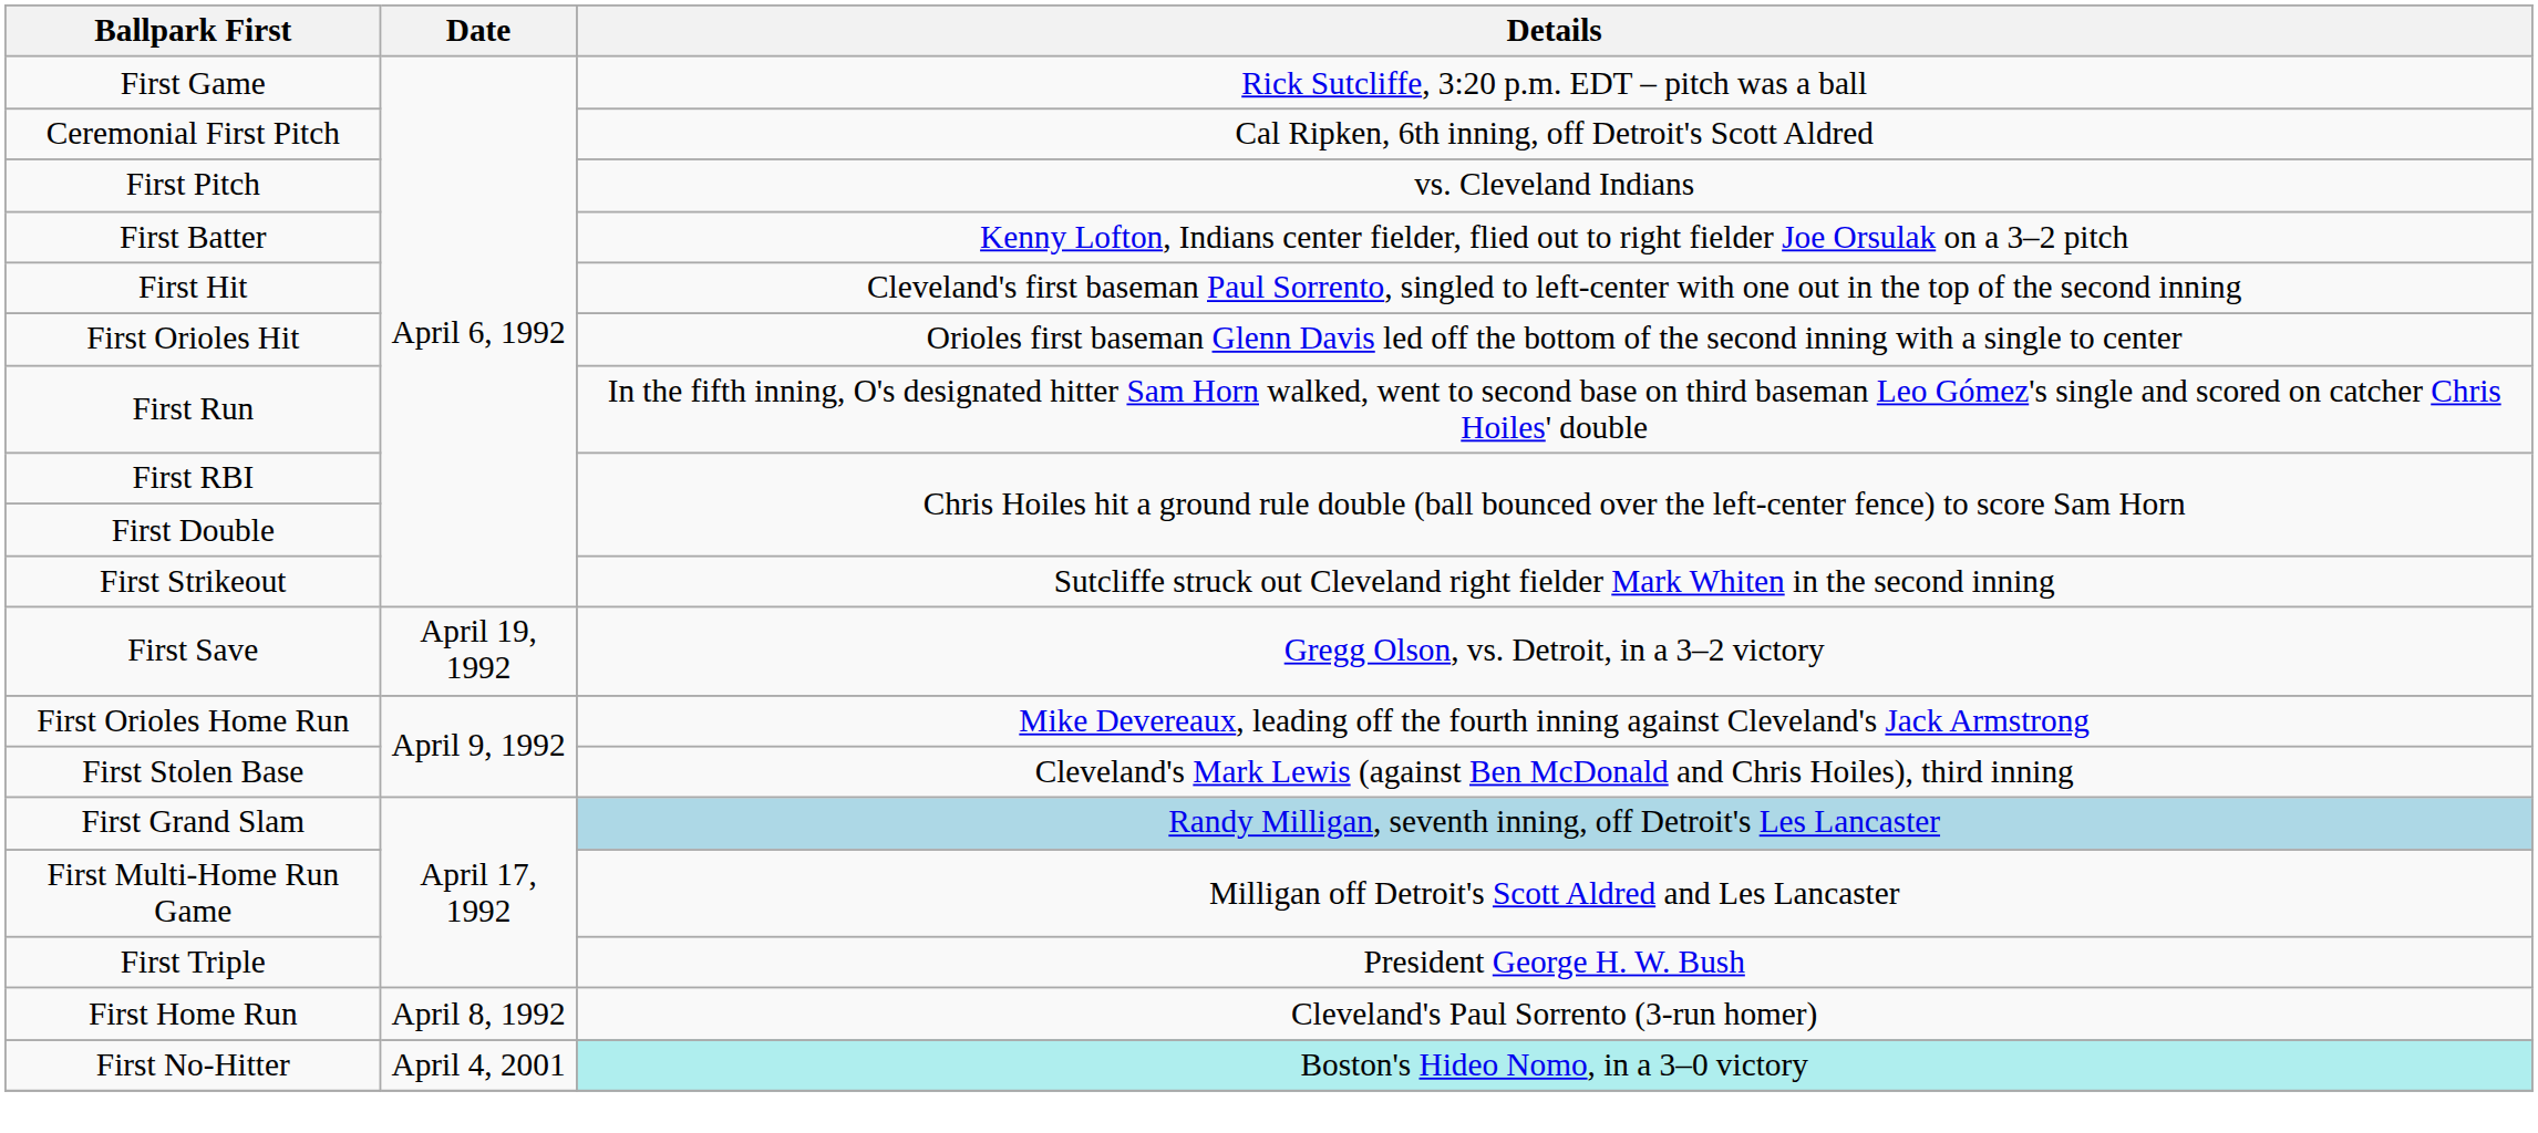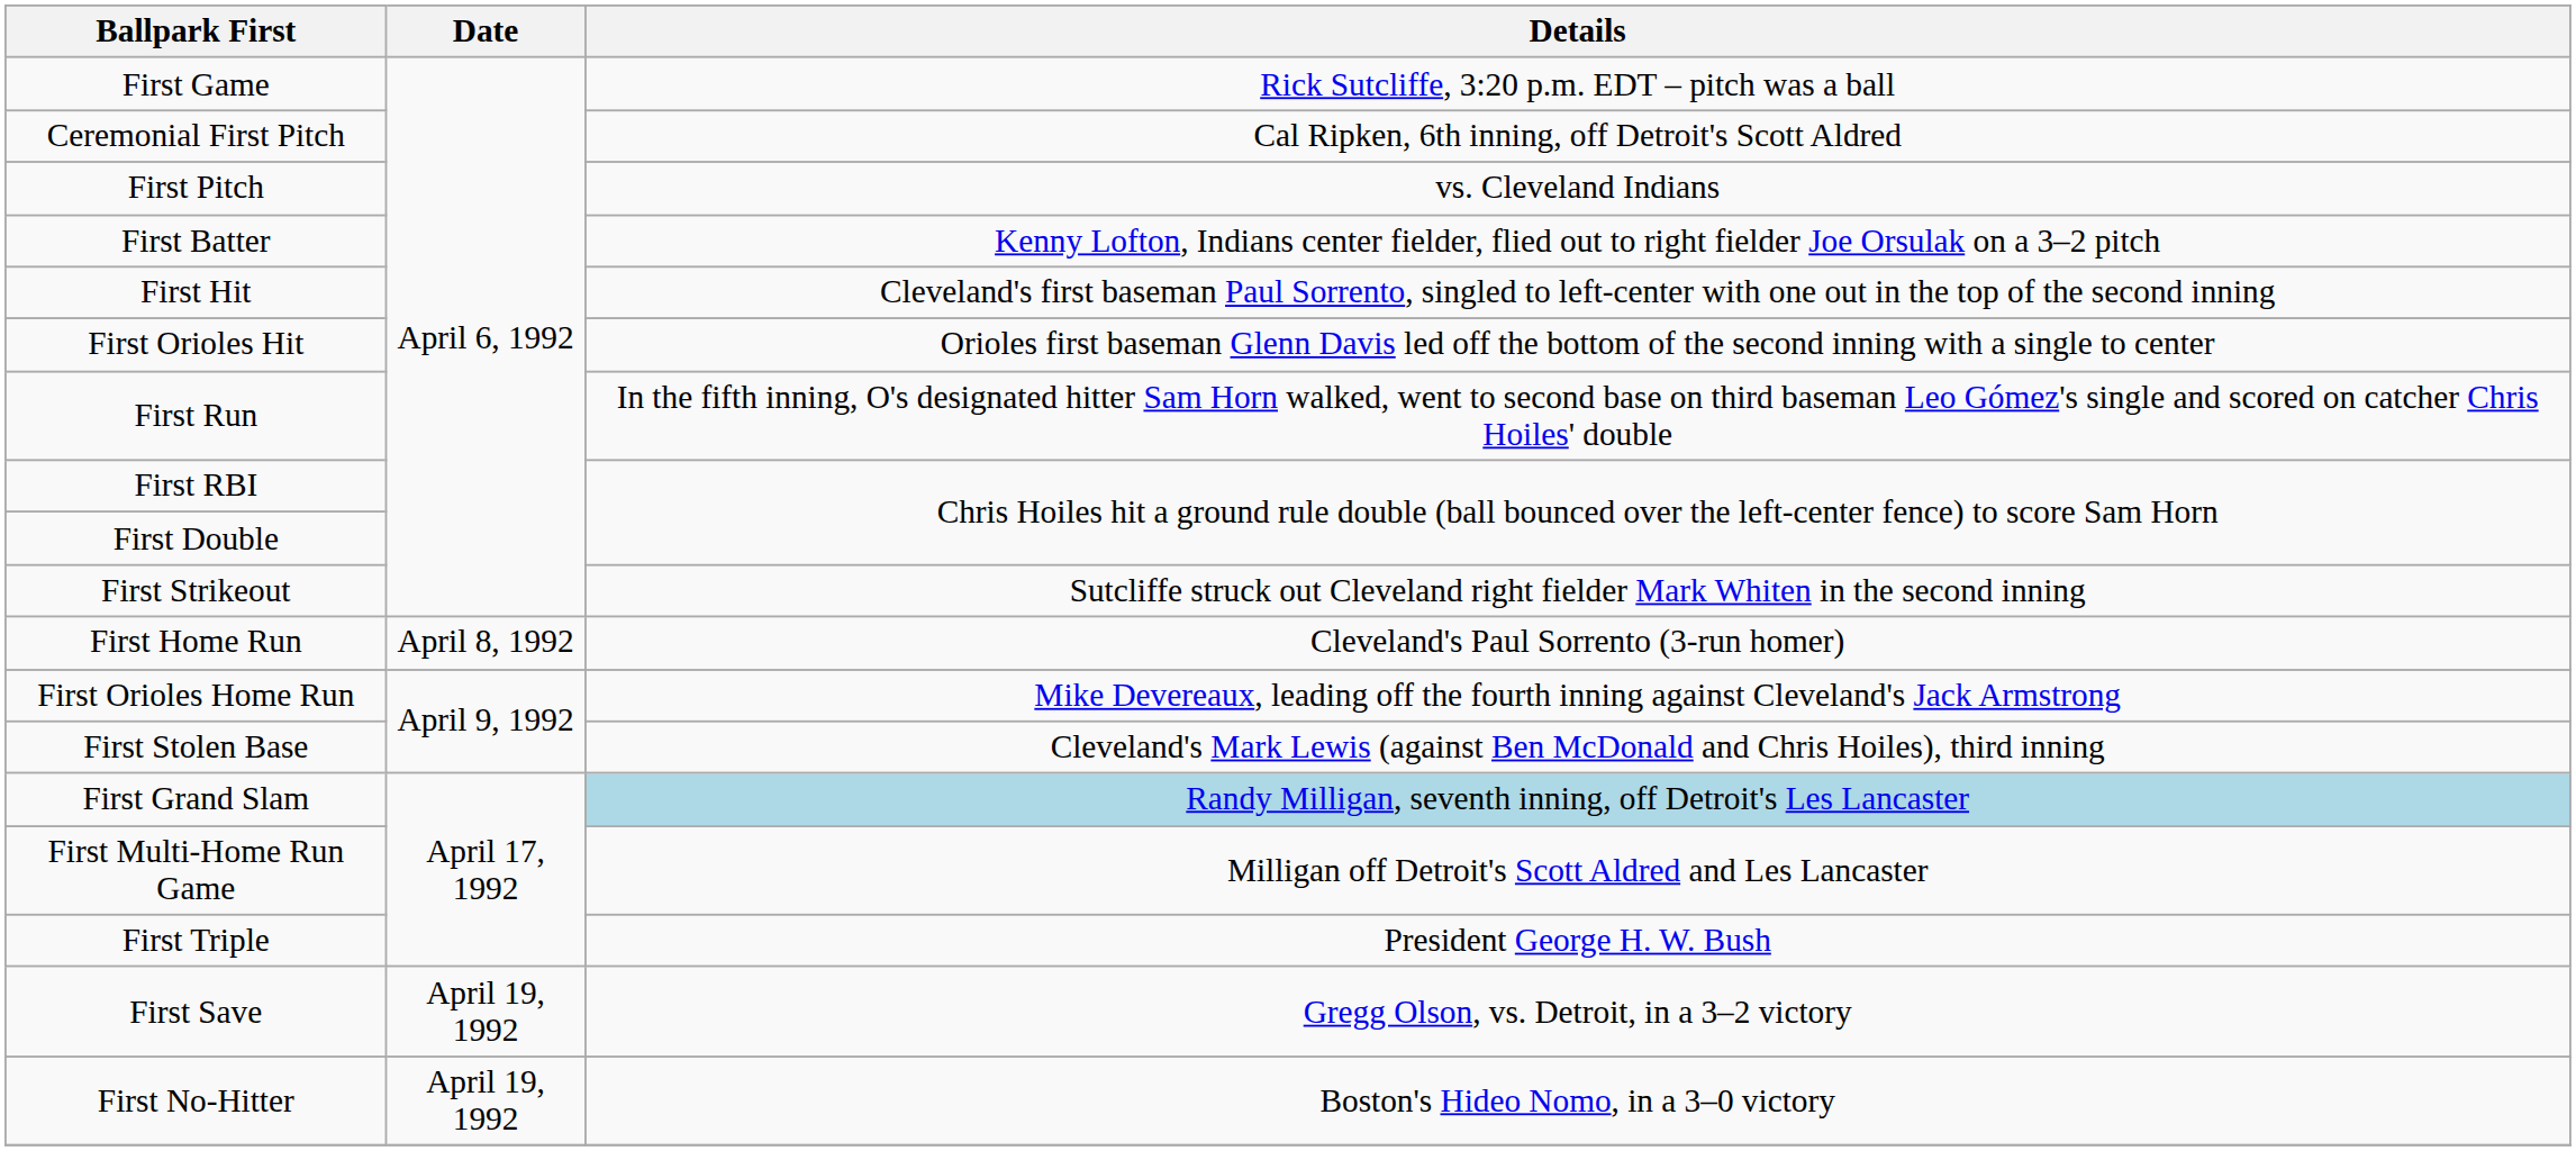rows swapped: First Home Run <-> First Save
First No-Hitter | Date: April 4, 2001 -> April 19, 1992
First No-Hitter | Details: paleturquoise background -> no background
